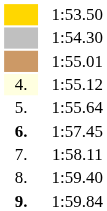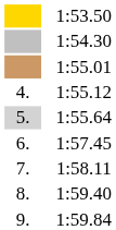1:55.12 | column 1: lightyellow background -> no background
1:55.64 | column 1: no background -> lightgrey background
1:57.45 | column 1: bold -> normal
1:59.84 | column 1: bold -> normal
